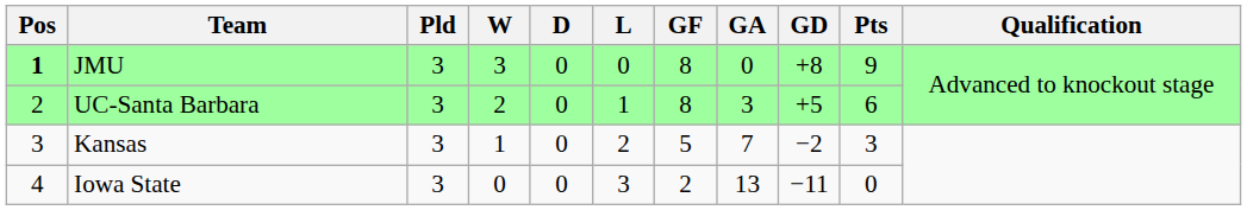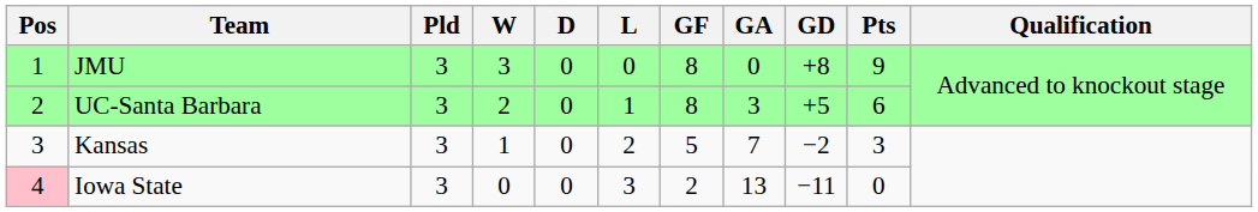JMU | Pos: bold -> normal
Iowa State | Pos: no background -> pink background
